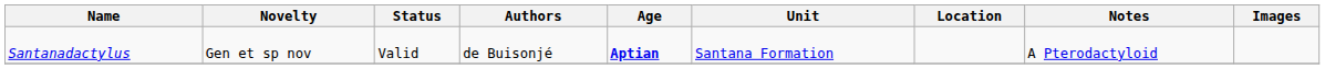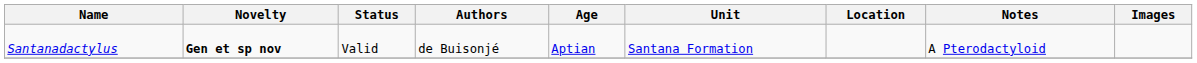Santanadactylus | Novelty: normal -> bold
Santanadactylus | Age: bold -> normal
